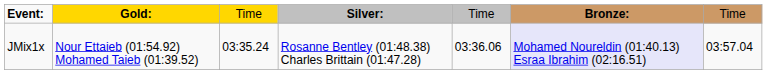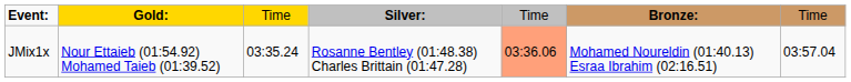JMix1x | column 5: no background -> lightsalmon background
JMix1x | column 6: lavender background -> no background
